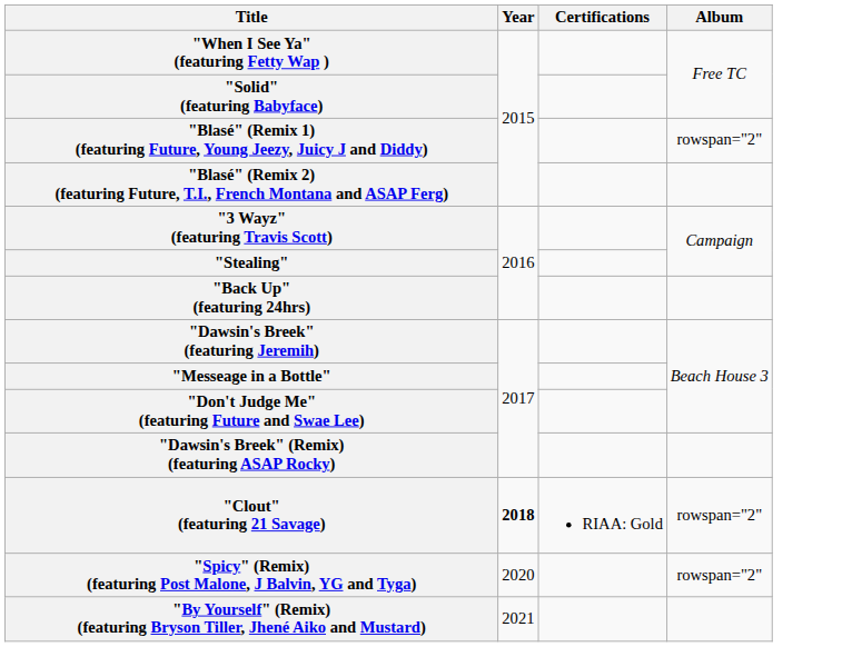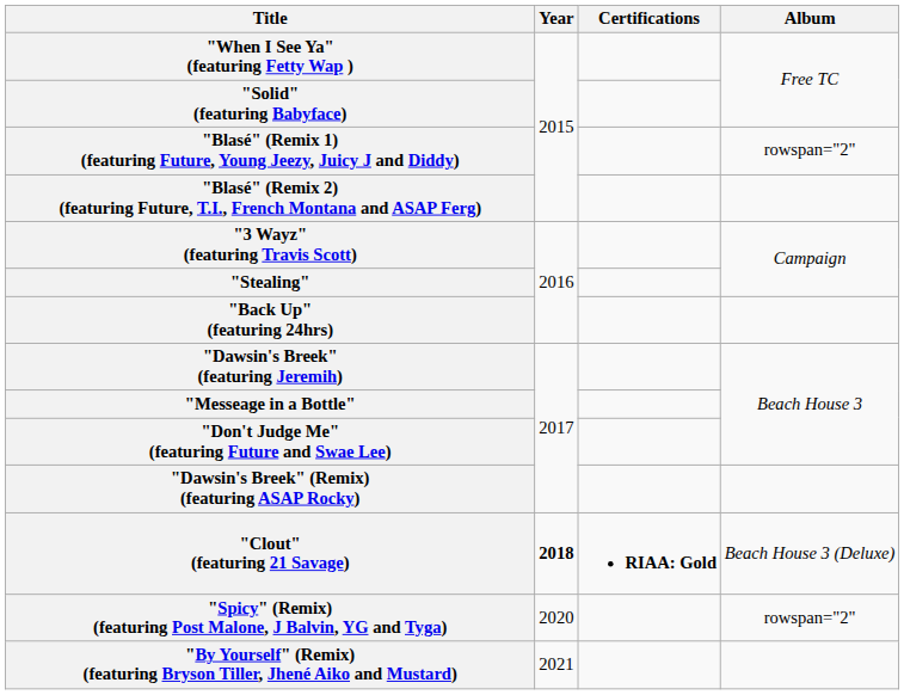"Clout" (featuring 21 Savage) | Certifications: normal -> bold
"Clout" (featuring 21 Savage) | Album: rowspan="2" -> Beach House 3 (Deluxe)
